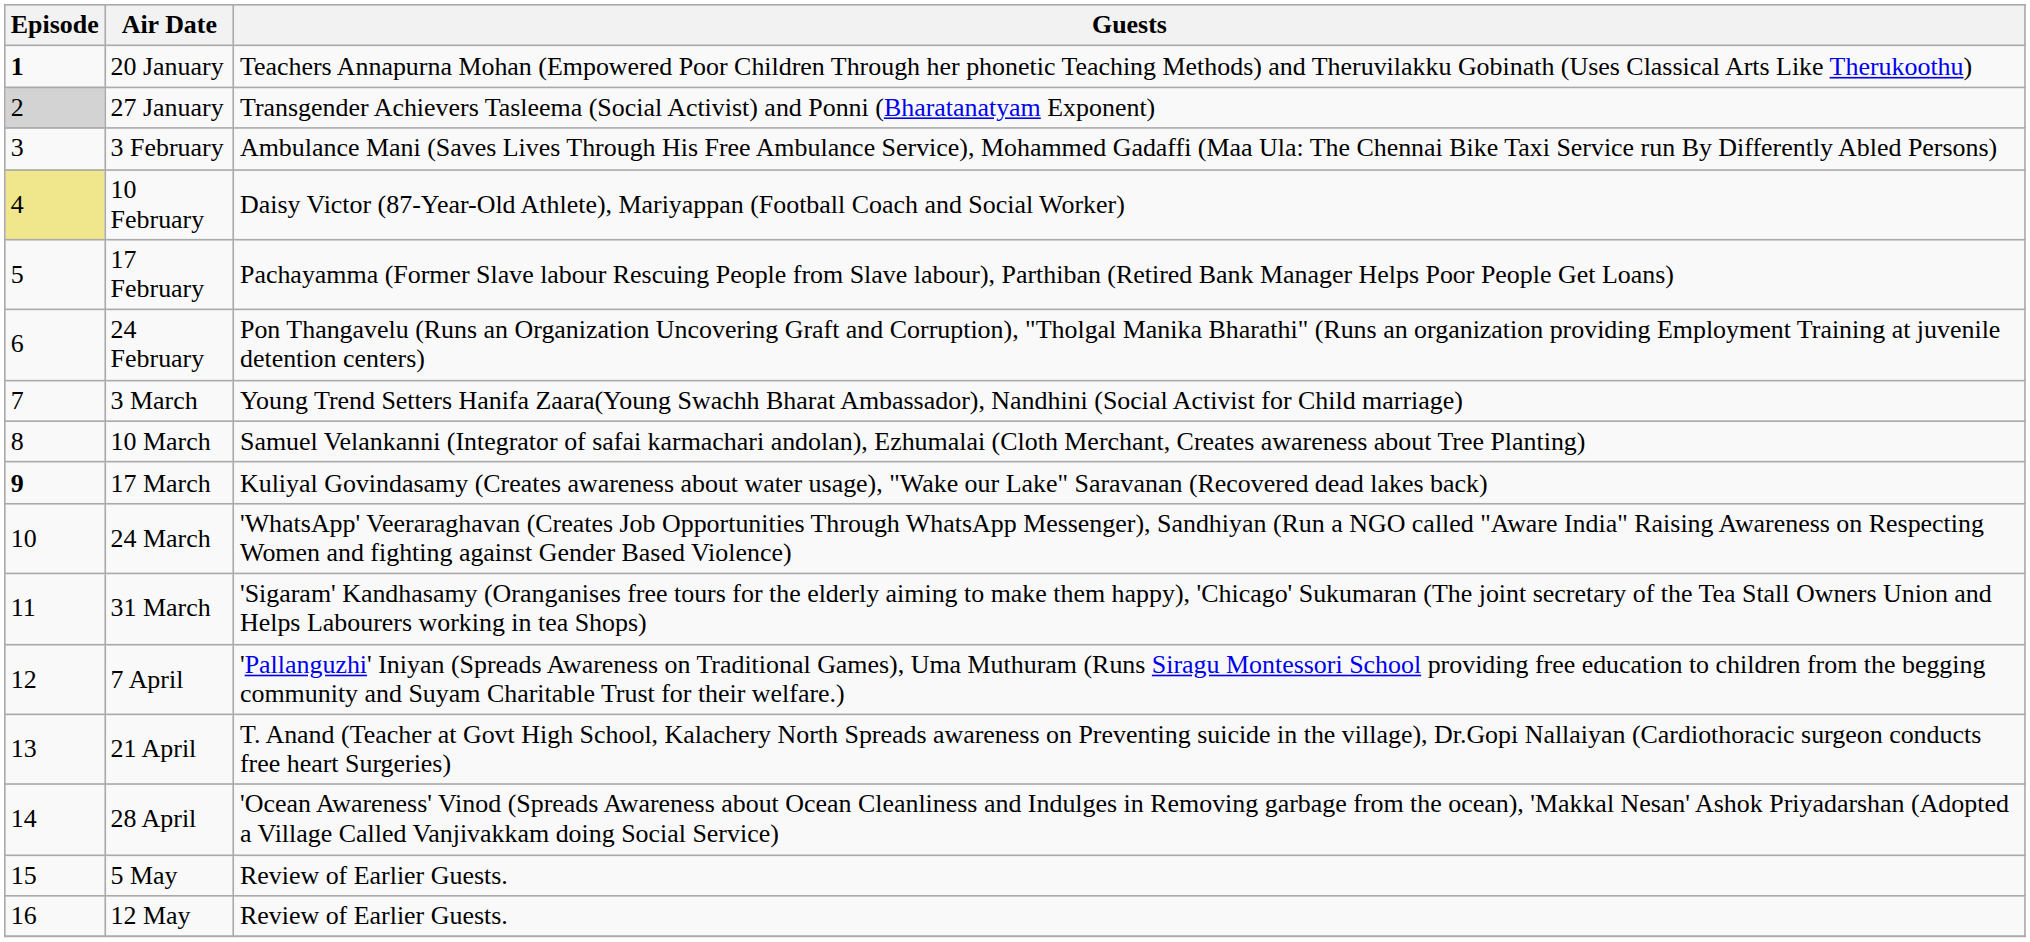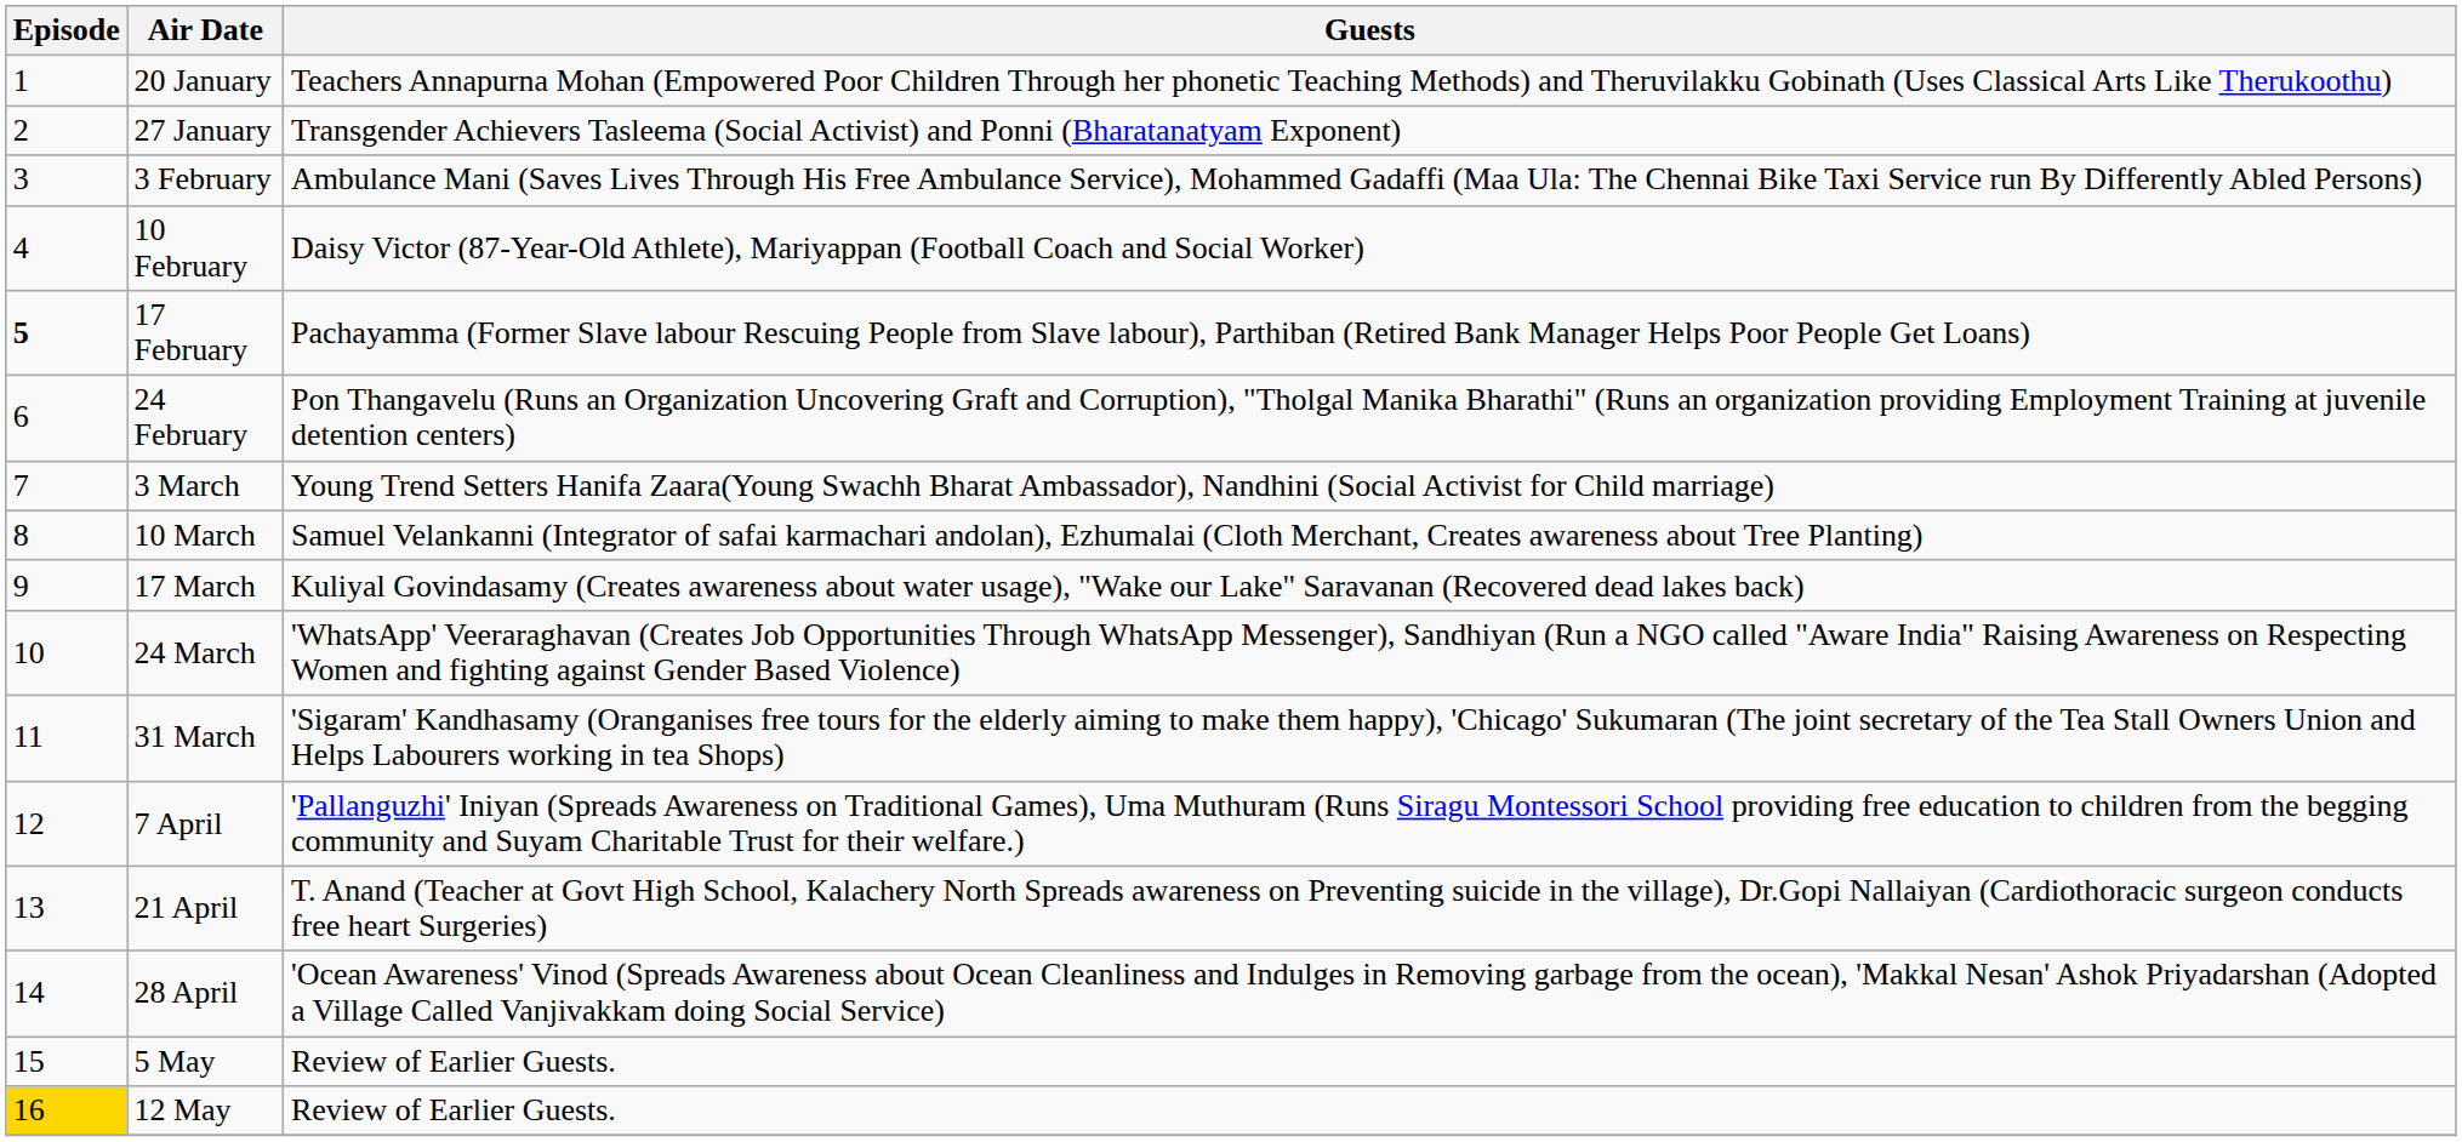20 January | Episode: bold -> normal
27 January | Episode: lightgrey background -> no background
10 February | Episode: khaki background -> no background
17 February | Episode: normal -> bold
17 March | Episode: bold -> normal
12 May | Episode: no background -> gold background
